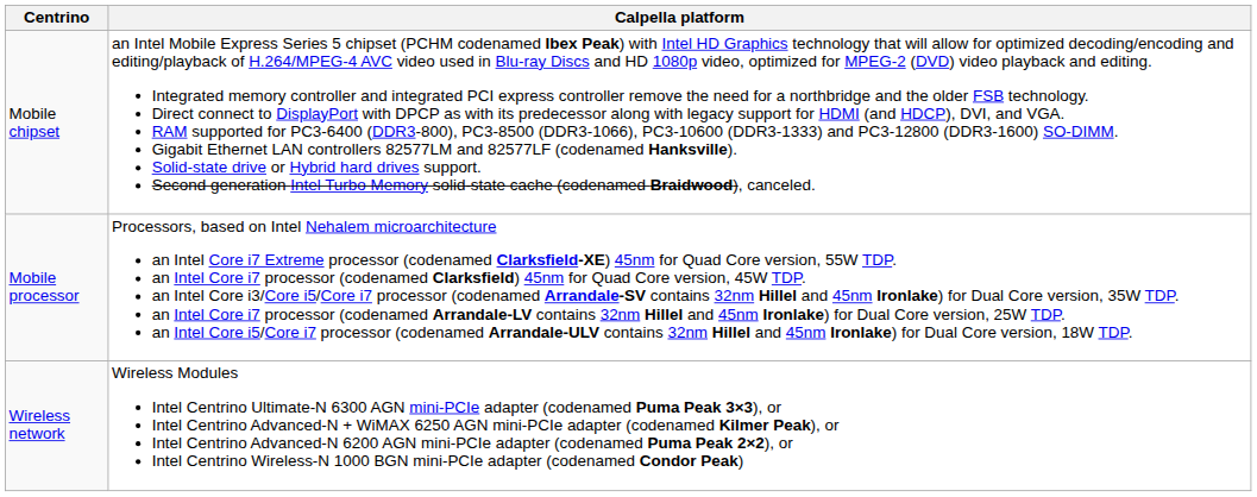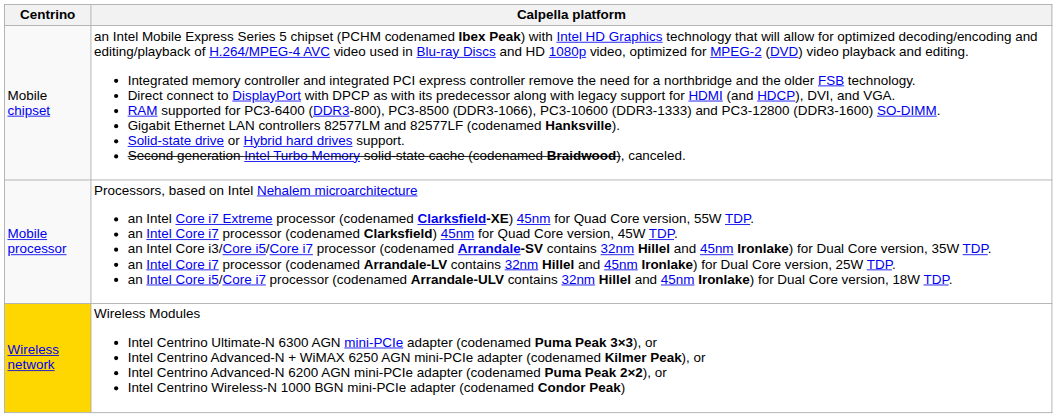Wireless network | Centrino: no background -> gold background
